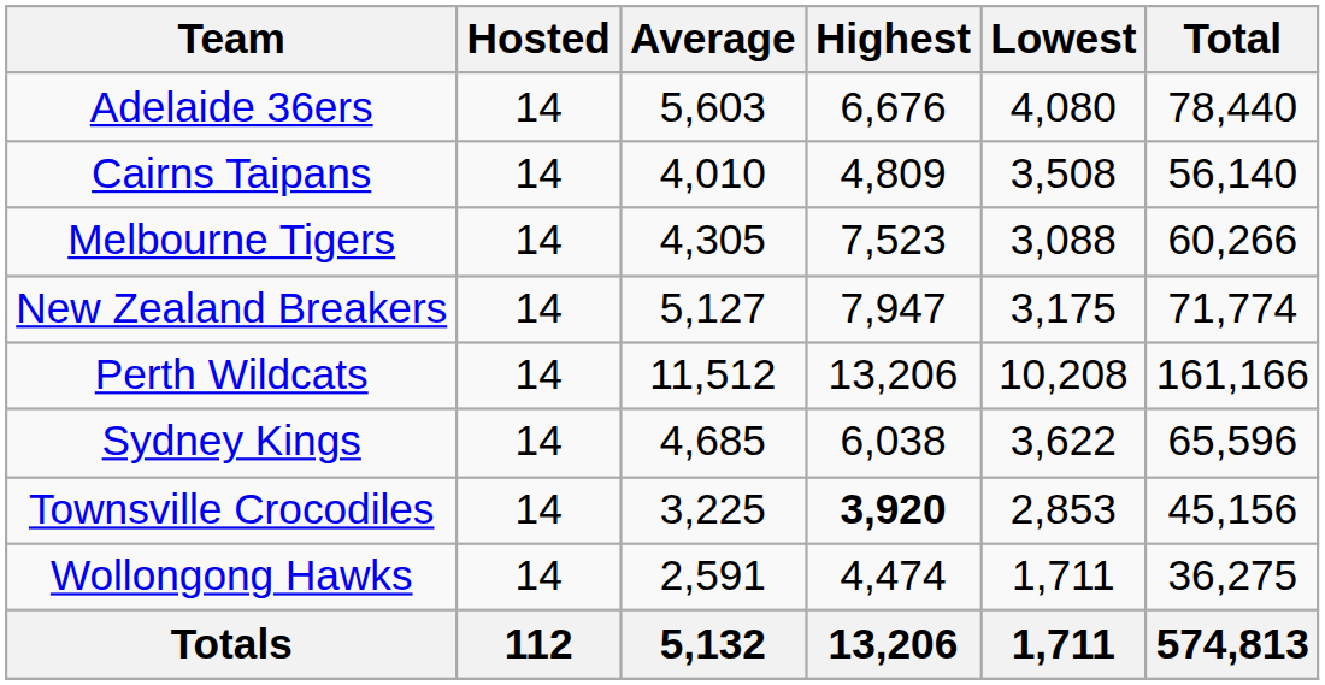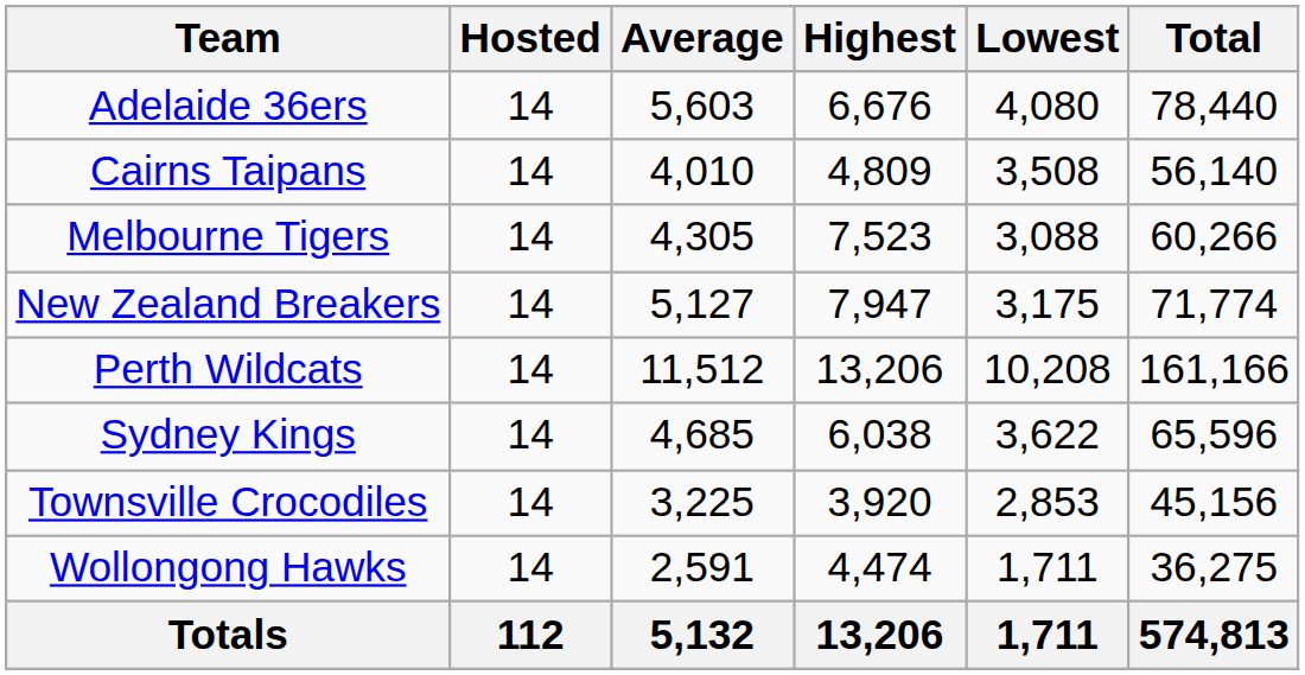Townsville Crocodiles | Highest: bold -> normal
